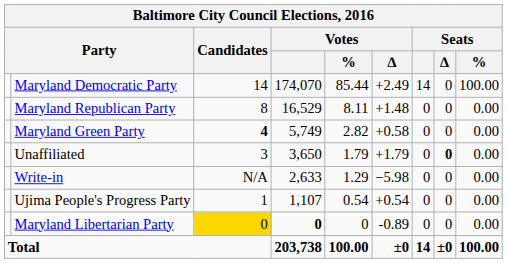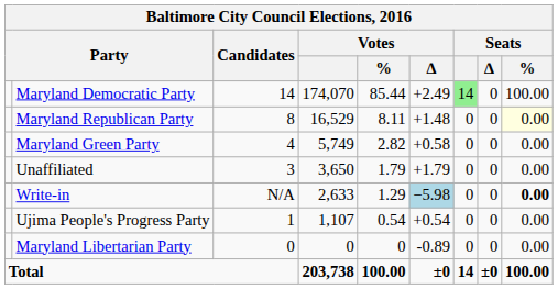Maryland Democratic Party | Seats: no background -> lightgreen background
Maryland Republican Party | Seats / %: no background -> lightyellow background
Maryland Green Party | Candidates: bold -> normal
Unaffiliated | Seats / ∆: bold -> normal
Write-in | Votes / ∆: no background -> lightblue background
Write-in | Seats / %: normal -> bold
Maryland Libertarian Party | Candidates: gold background -> no background
Maryland Libertarian Party | Votes: bold -> normal
